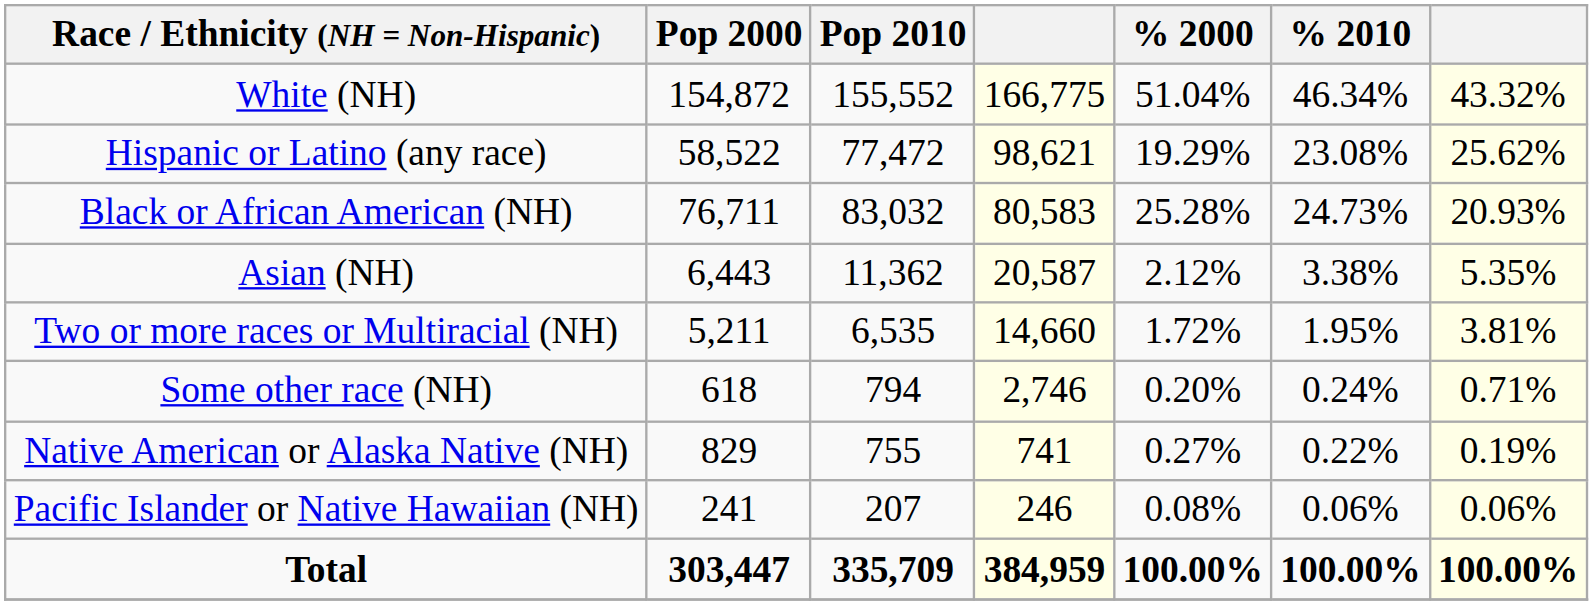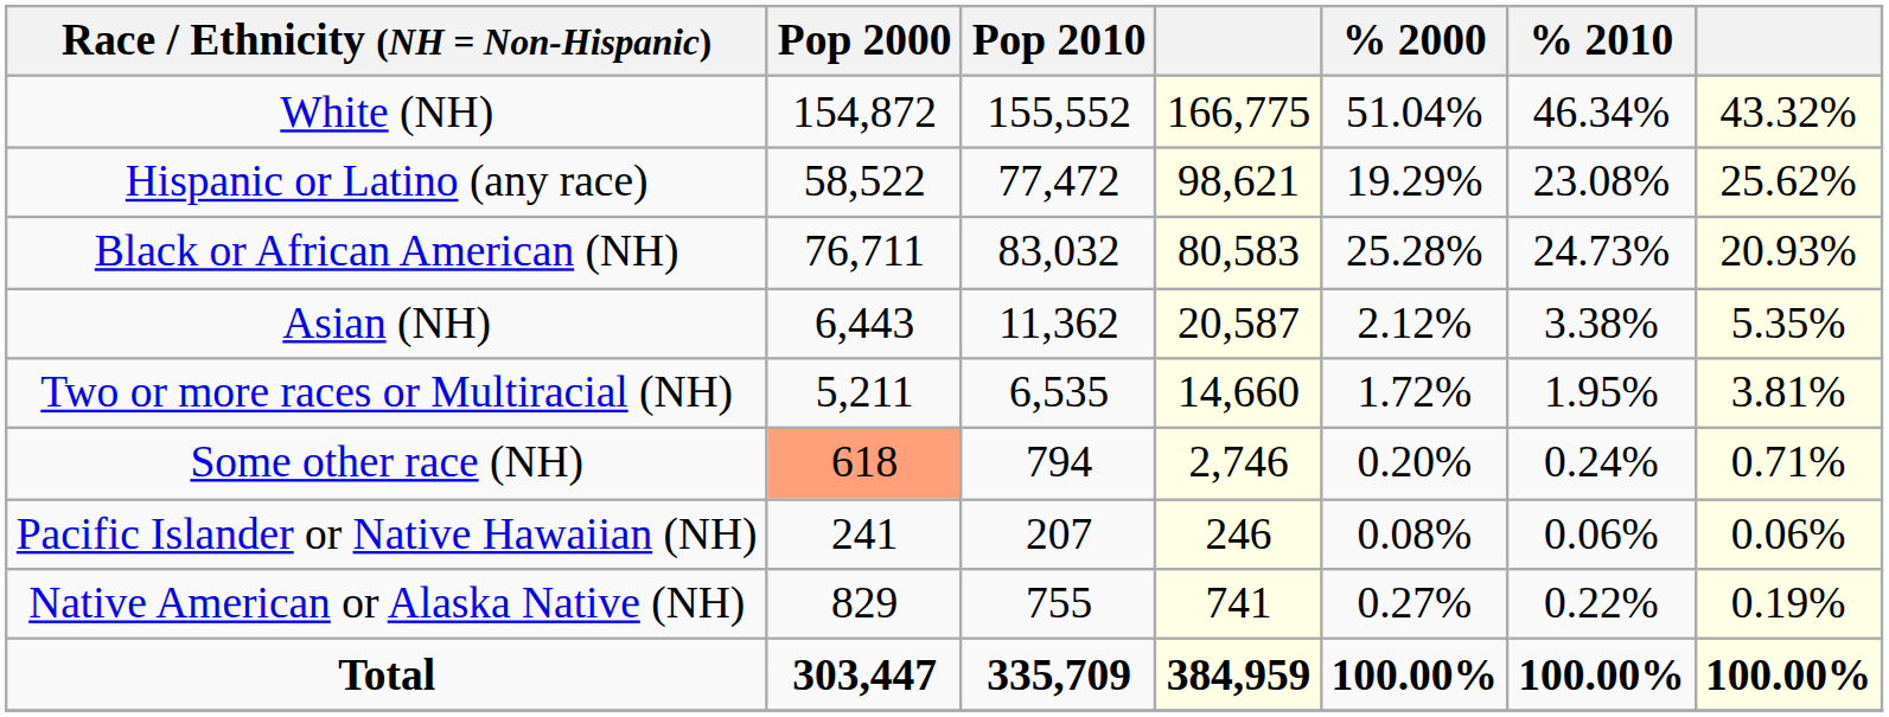Some other race (NH) | Pop 2000: no background -> lightsalmon background
rows swapped: Native American or Alaska Native (NH) <-> Pacific Islander or Native Hawaiian (NH)
